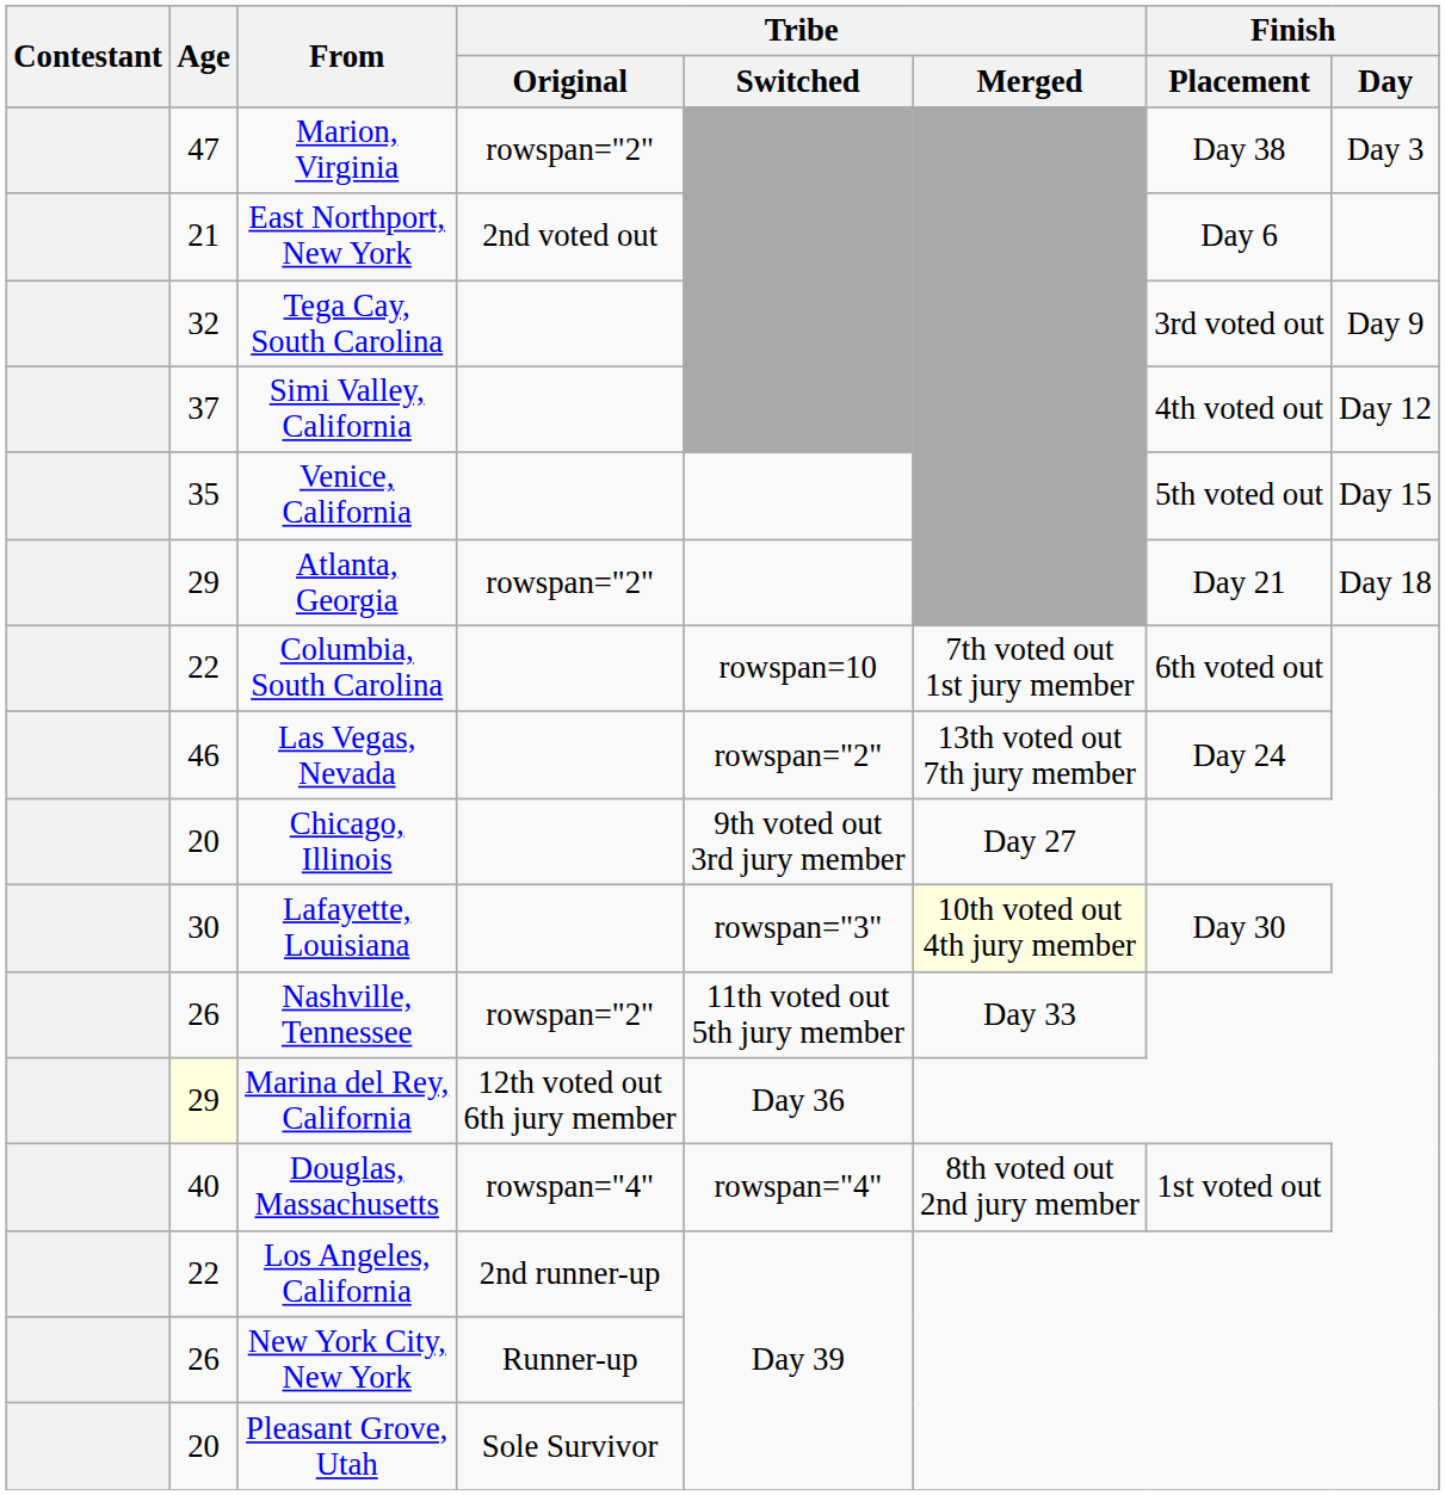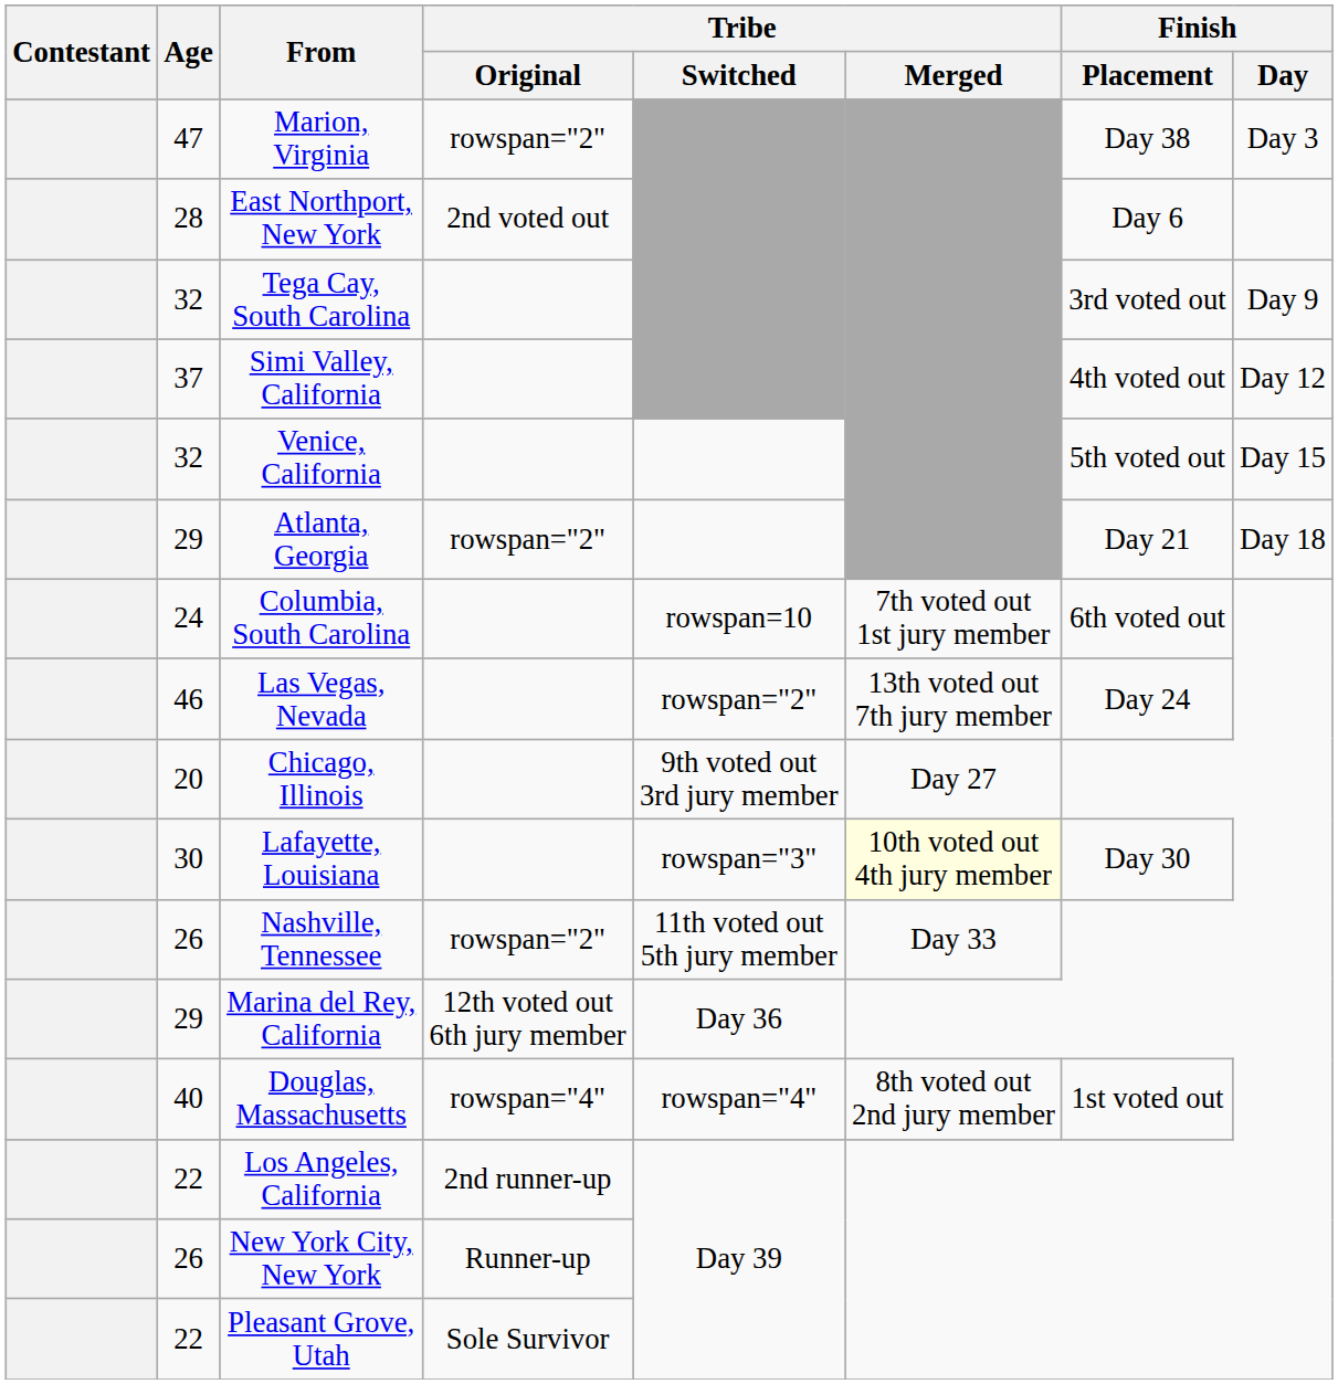East Northport, New York | Age: 21 -> 28
Venice, California | Age: 35 -> 32
Columbia, South Carolina | Age: 22 -> 24
Marina del Rey, California | Age: lightyellow background -> no background
Pleasant Grove, Utah | Age: 20 -> 22
